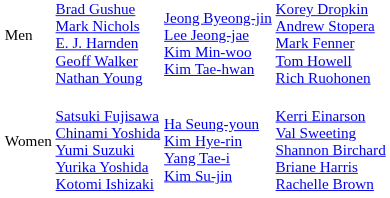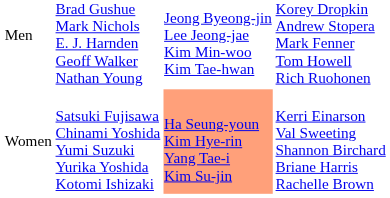Women | column 3: no background -> lightsalmon background
